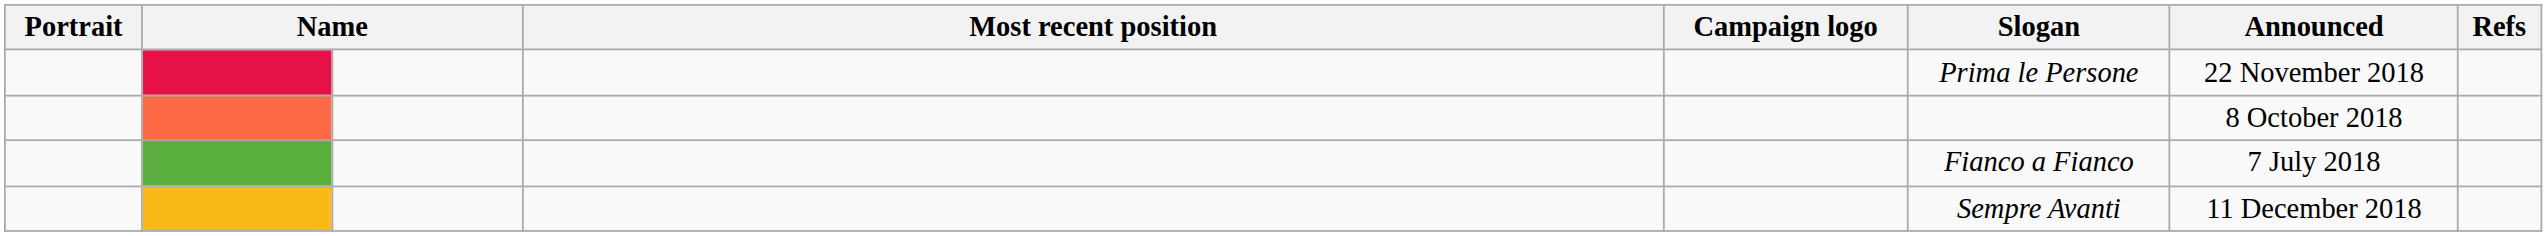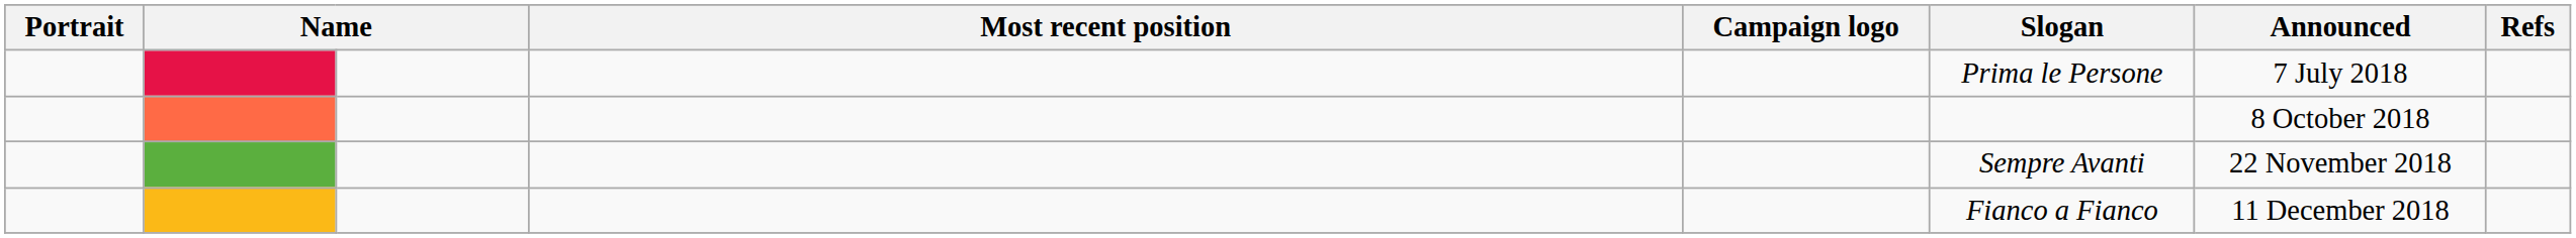row 2 | Announced: 22 November 2018 -> 7 July 2018
row 4 | Slogan: Fianco a Fianco -> Sempre Avanti
row 4 | Announced: 7 July 2018 -> 22 November 2018
row 5 | Slogan: Sempre Avanti -> Fianco a Fianco
